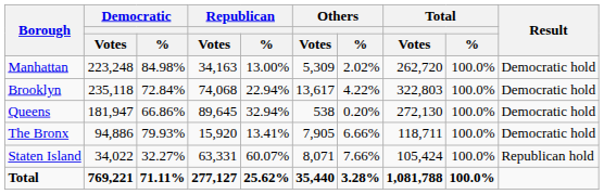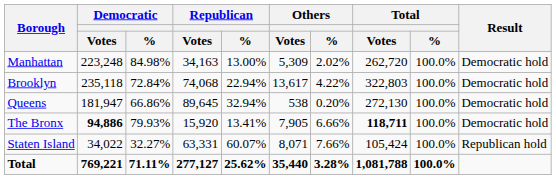The Bronx | Democratic / Votes: normal -> bold
The Bronx | Total / Votes: normal -> bold
